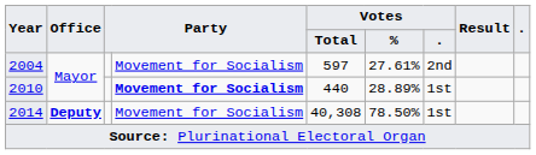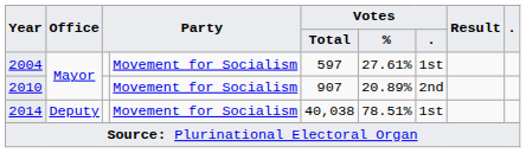2004 | Votes / .: 2nd -> 1st
2010 | column 4: bold -> normal
2010 | Votes / Total: 440 -> 907
2010 | Votes / %: 28.89% -> 20.89%
2010 | Votes / .: 1st -> 2nd
2014 | Office: bold -> normal
2014 | Votes / Total: 40,308 -> 40,038
2014 | Votes / %: 78.50% -> 78.51%
